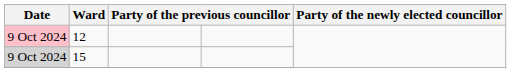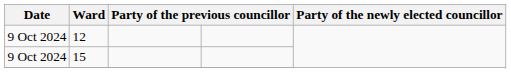12 | Date: pink background -> no background
15 | Date: lightgrey background -> no background
